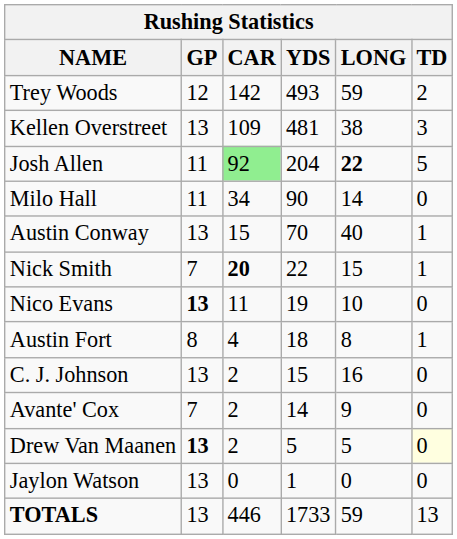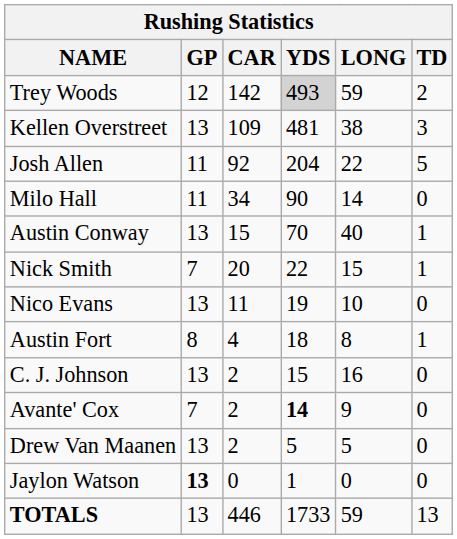Trey Woods | YDS: no background -> lightgrey background
Josh Allen | CAR: lightgreen background -> no background
Josh Allen | LONG: bold -> normal
Nick Smith | CAR: bold -> normal
Nico Evans | GP: bold -> normal
Avante' Cox | YDS: normal -> bold
Drew Van Maanen | GP: bold -> normal
Drew Van Maanen | TD: lightyellow background -> no background
Jaylon Watson | GP: normal -> bold
